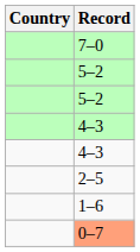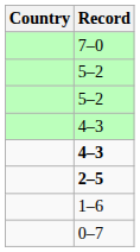row 6 | Record: normal -> bold
row 7 | Record: normal -> bold
row 9 | Record: lightsalmon background -> no background
